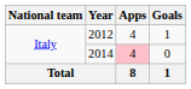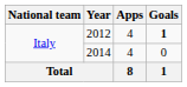2012 | Goals: normal -> bold
2014 | Apps: pink background -> no background
